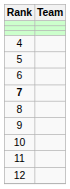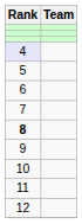row 5 | Rank: no background -> lavender background
row 8 | Rank: bold -> normal
row 9 | Rank: normal -> bold
